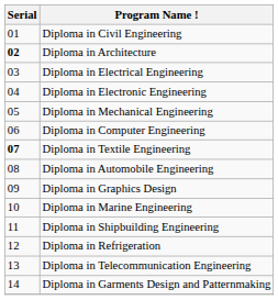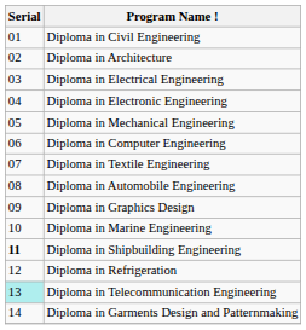Diploma in Architecture | Serial: bold -> normal
Diploma in Textile Engineering | Serial: bold -> normal
Diploma in Shipbuilding Engineering | Serial: normal -> bold
Diploma in Telecommunication Engineering | Serial: no background -> paleturquoise background
